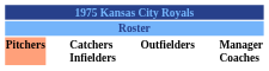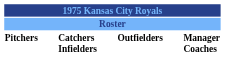Pitchers | column 1: lightsalmon background -> no background
